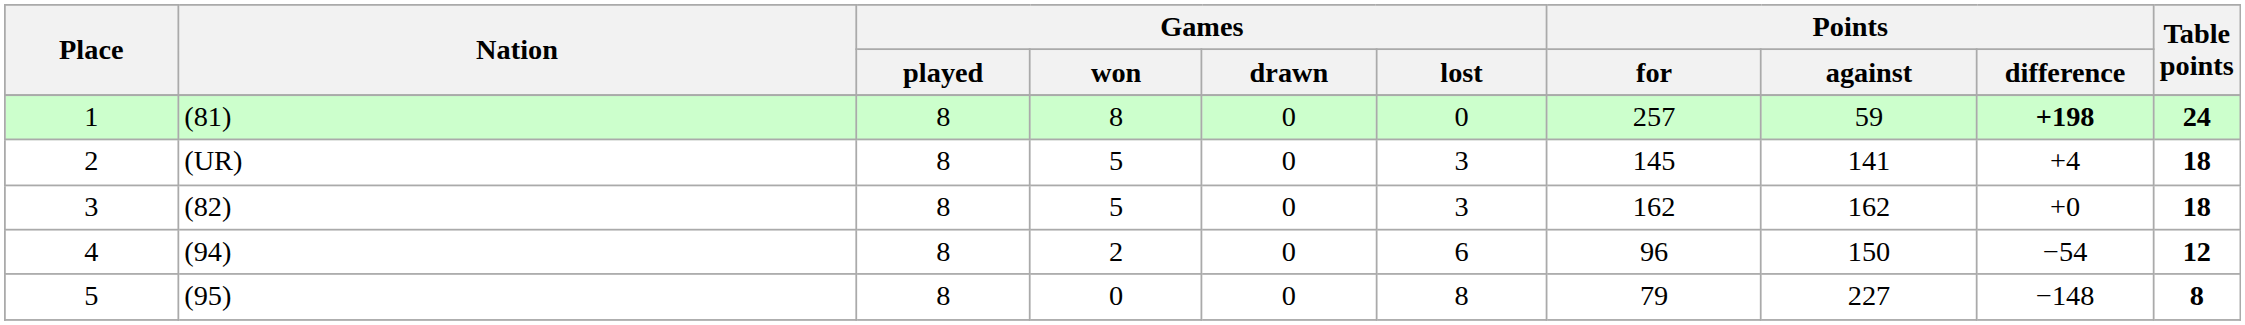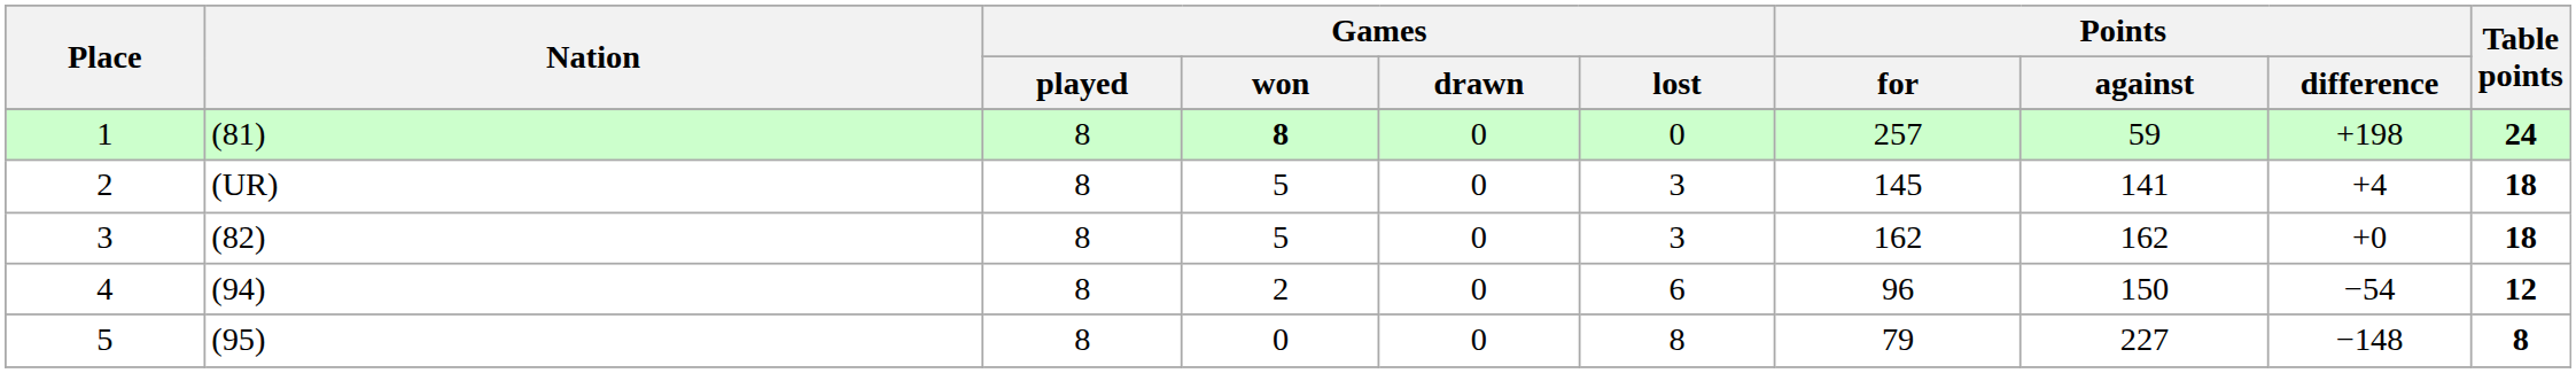1 | Games / won: normal -> bold
1 | Points / difference: bold -> normal
